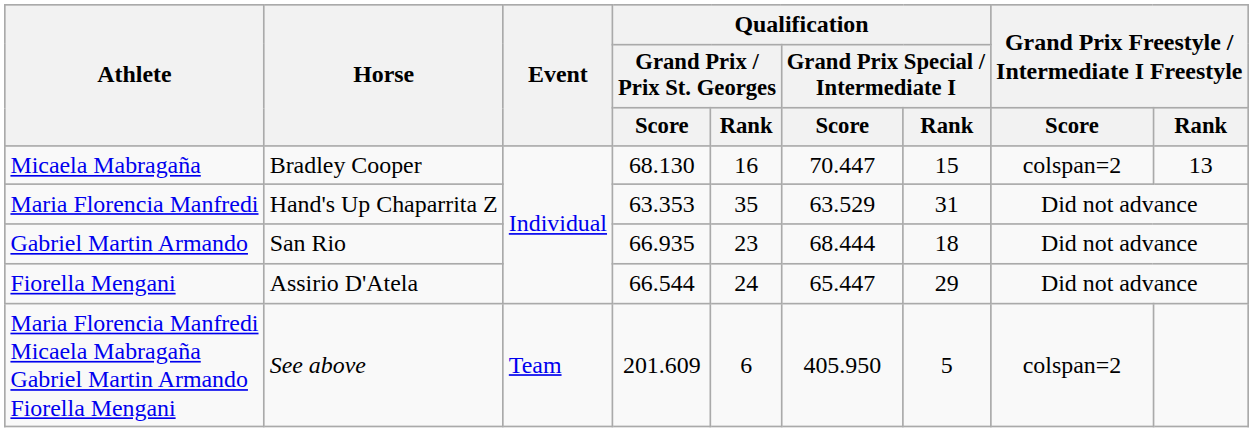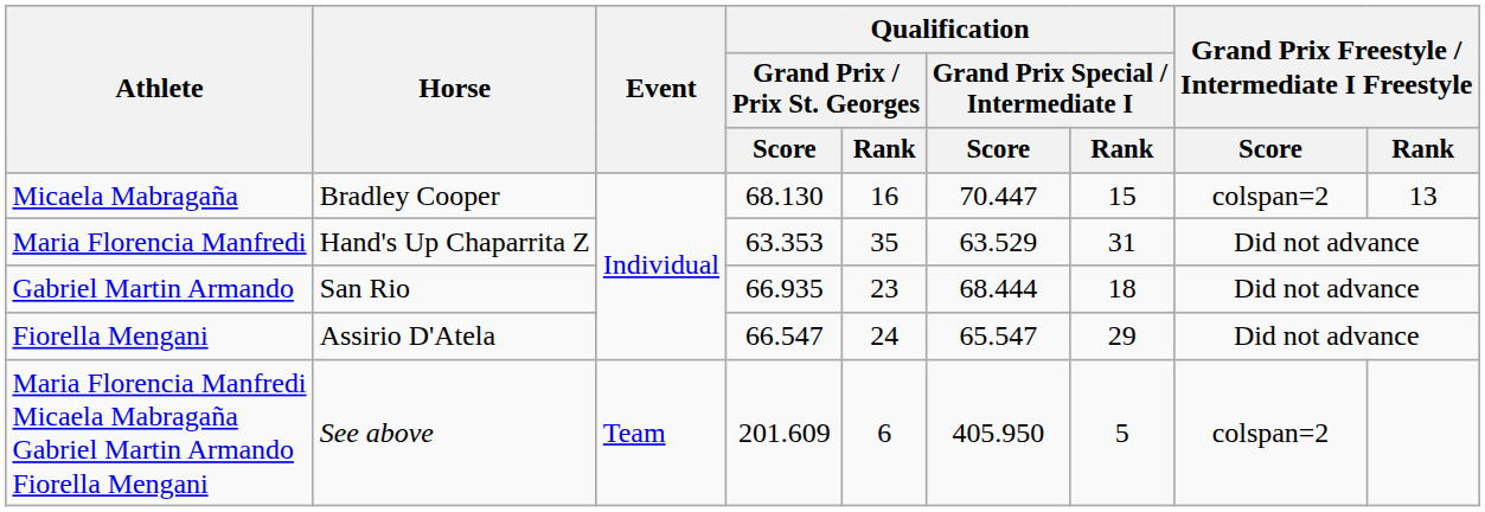Fiorella Mengani | Qualification / Grand Prix / Prix St. Georges / Score: 66.544 -> 66.547
Fiorella Mengani | Qualification / Grand Prix Special / Intermediate I / Score: 65.447 -> 65.547
